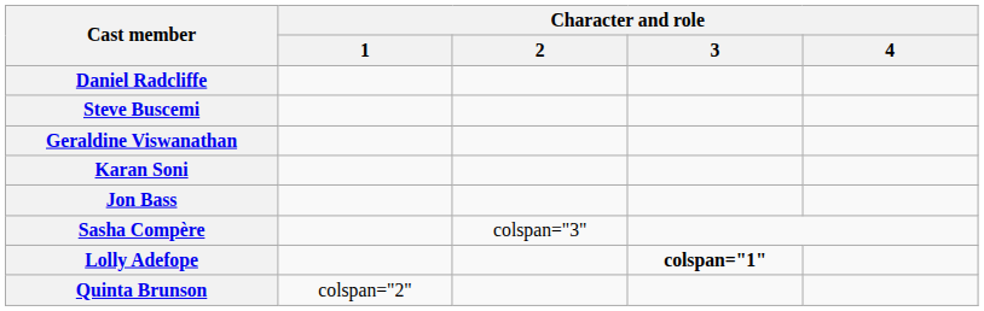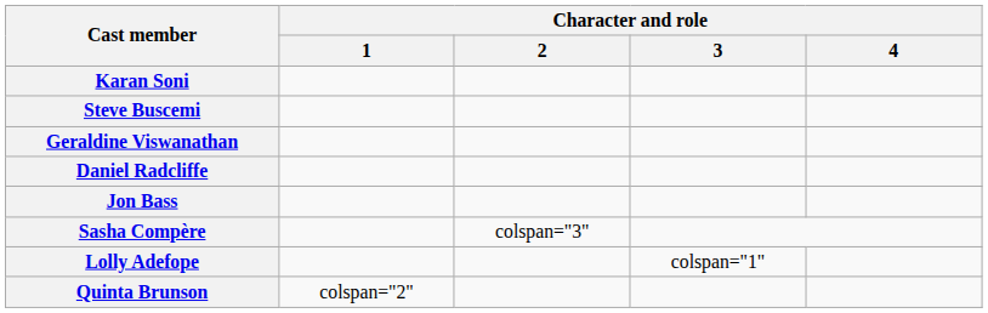rows swapped: Daniel Radcliffe <-> Karan Soni
Lolly Adefope | Character and role / 3: bold -> normal
